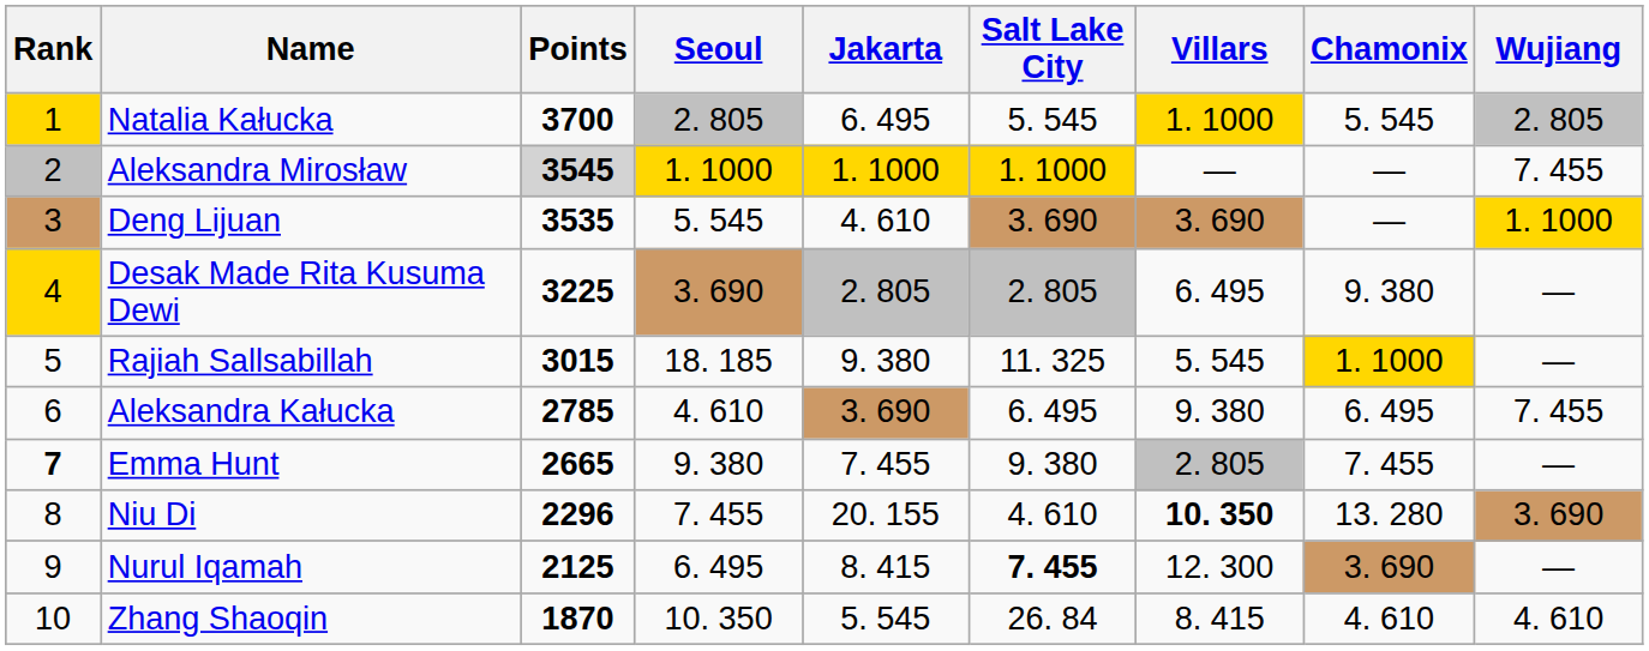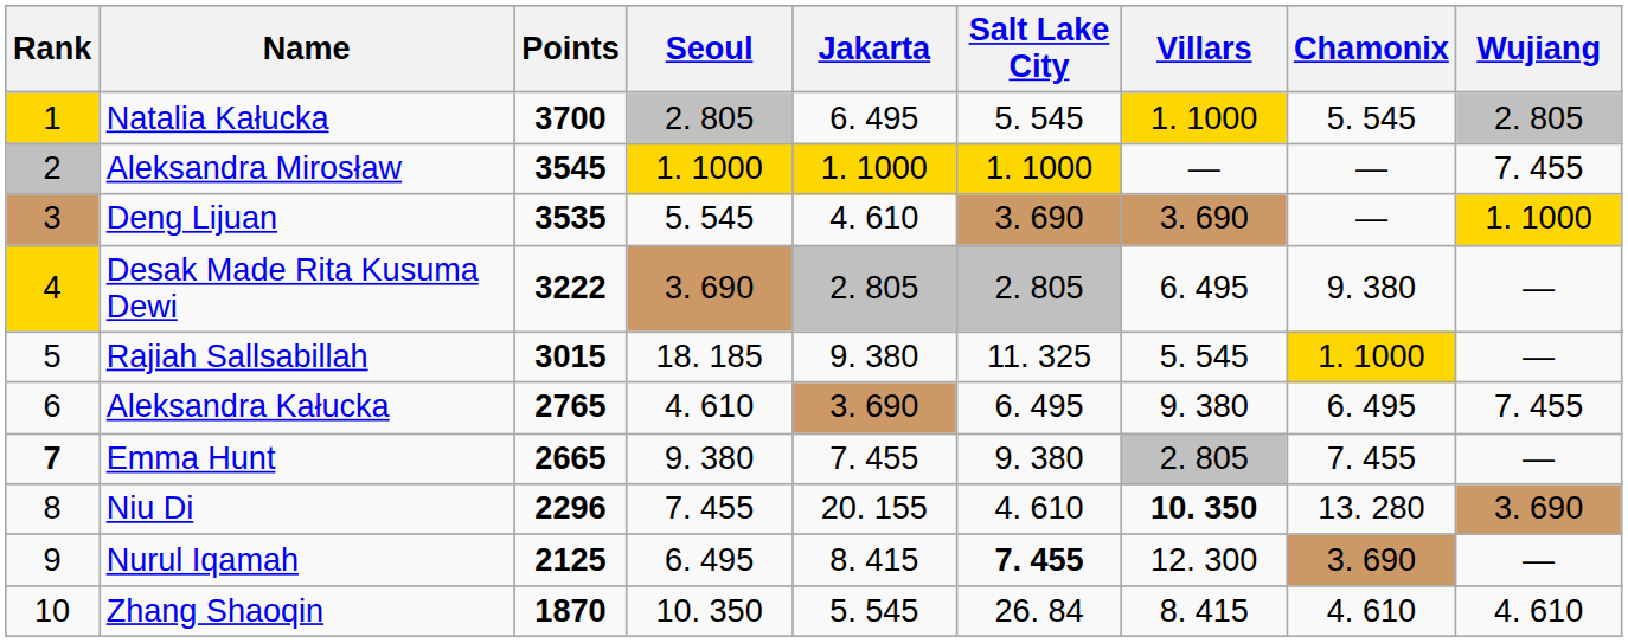Aleksandra Mirosław | Points: lightgrey background -> no background
Desak Made Rita Kusuma Dewi | Points: 3225 -> 3222
Aleksandra Kałucka | Points: 2785 -> 2765
